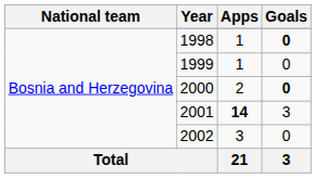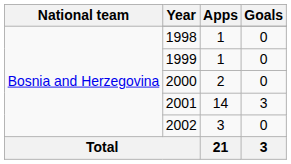1998 | Goals: bold -> normal
2000 | Goals: bold -> normal
2001 | Apps: bold -> normal
